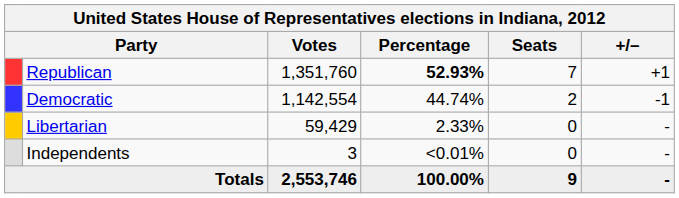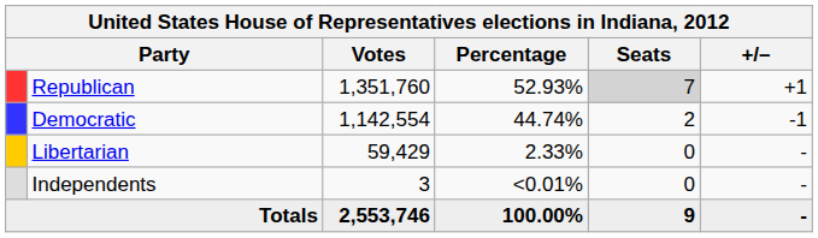Republican | Percentage: bold -> normal
Republican | Seats: no background -> lightgrey background
